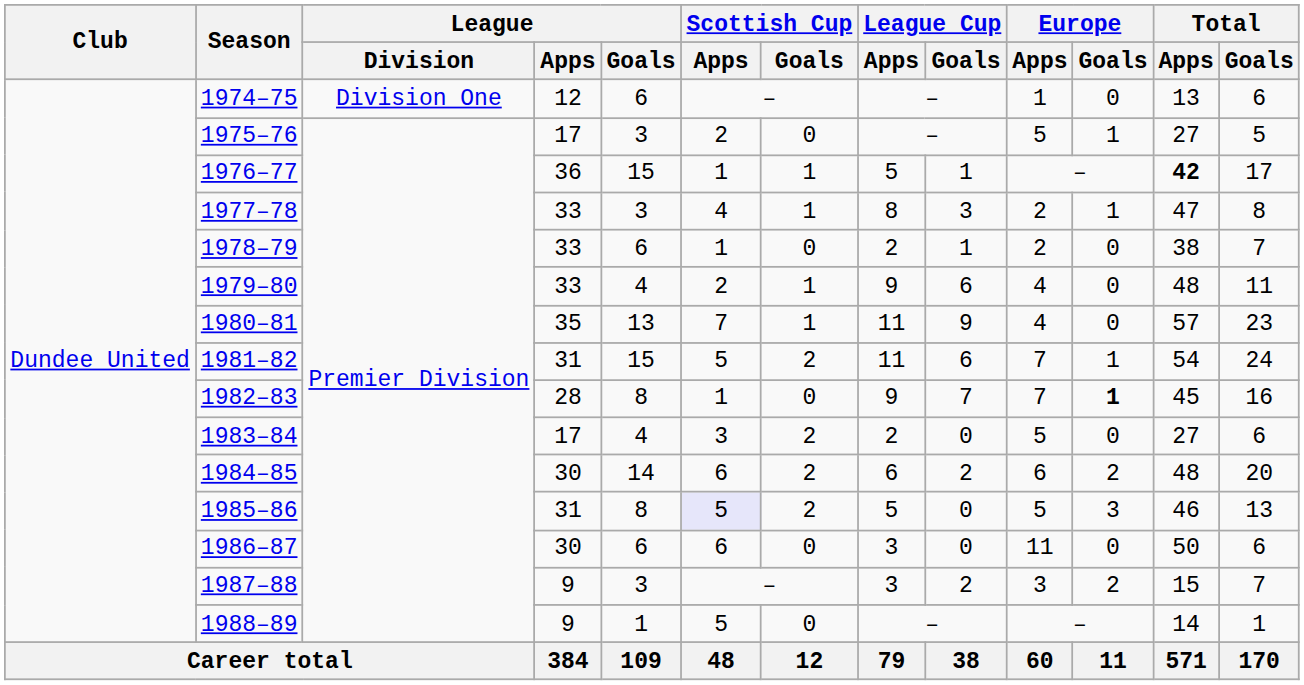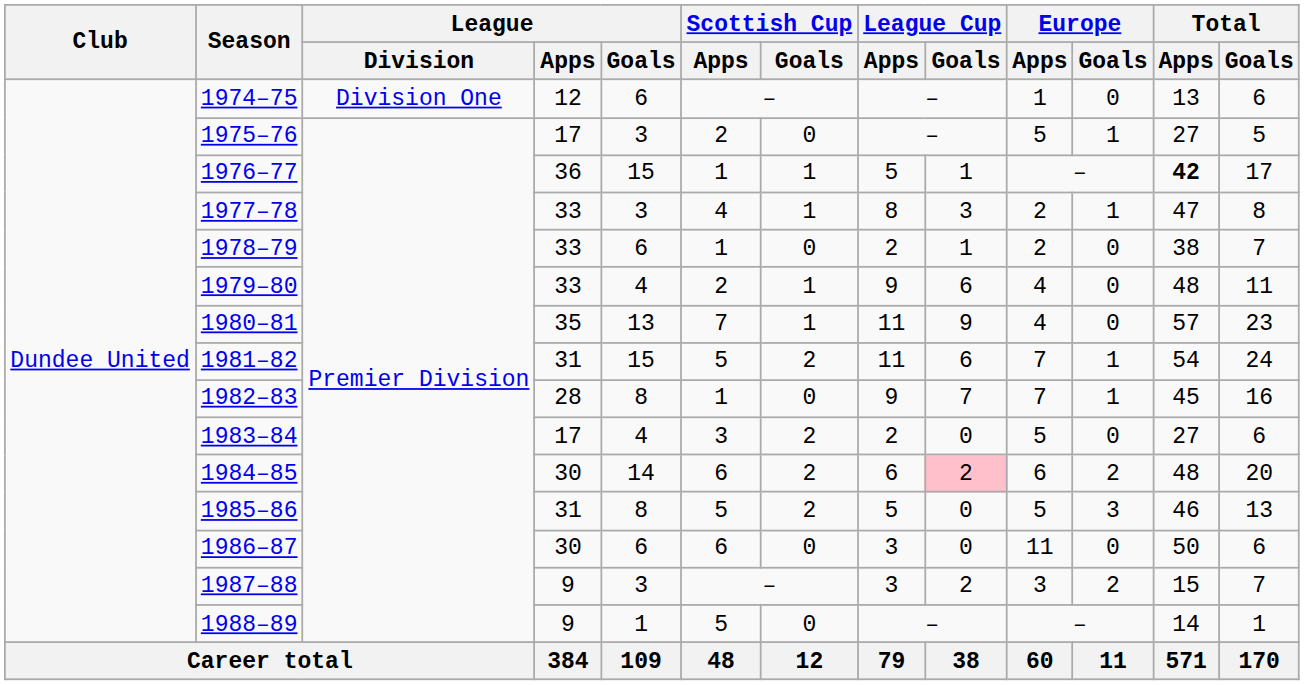1982–83 | Europe / Goals: bold -> normal
1984–85 | League Cup / Goals: no background -> pink background
1985–86 | Scottish Cup / Apps: lavender background -> no background
